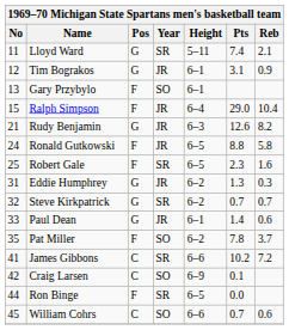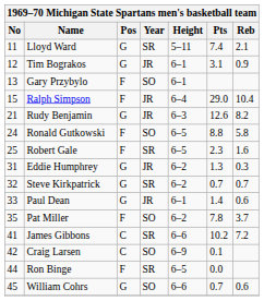Ronald Gutkowski | Year: JR -> SO
William Cohrs | Pos: C -> G
